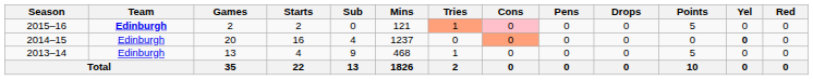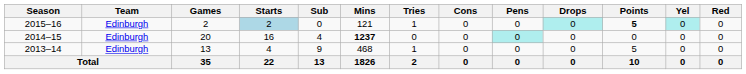2015–16 | Team: bold -> normal
2015–16 | Starts: no background -> lightblue background
2015–16 | Tries: lightsalmon background -> no background
2015–16 | Cons: pink background -> no background
2015–16 | Drops: no background -> paleturquoise background
2015–16 | Points: normal -> bold
2015–16 | Yel: no background -> paleturquoise background
2014–15 | Mins: normal -> bold
2014–15 | Cons: lightsalmon background -> no background
2014–15 | Pens: no background -> paleturquoise background
2014–15 | Yel: bold -> normal
